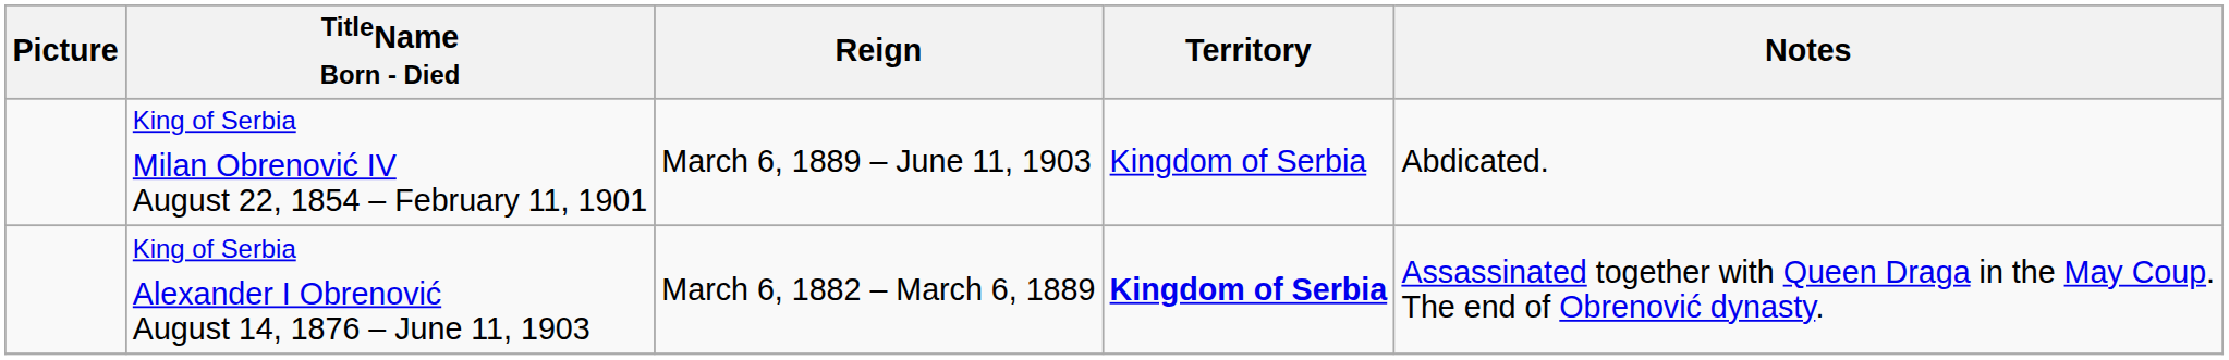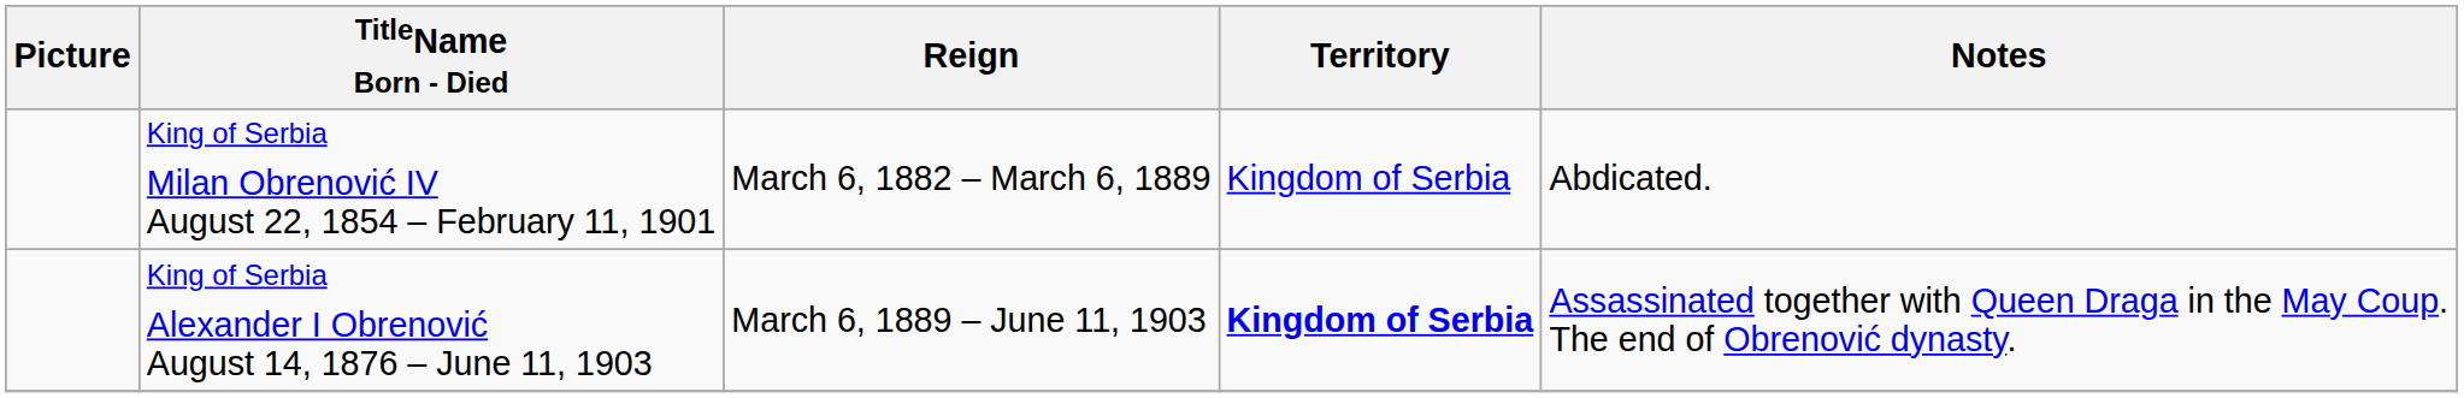row 2 | Reign: March 6, 1889 – June 11, 1903 -> March 6, 1882 – March 6, 1889
row 3 | Reign: March 6, 1882 – March 6, 1889 -> March 6, 1889 – June 11, 1903
